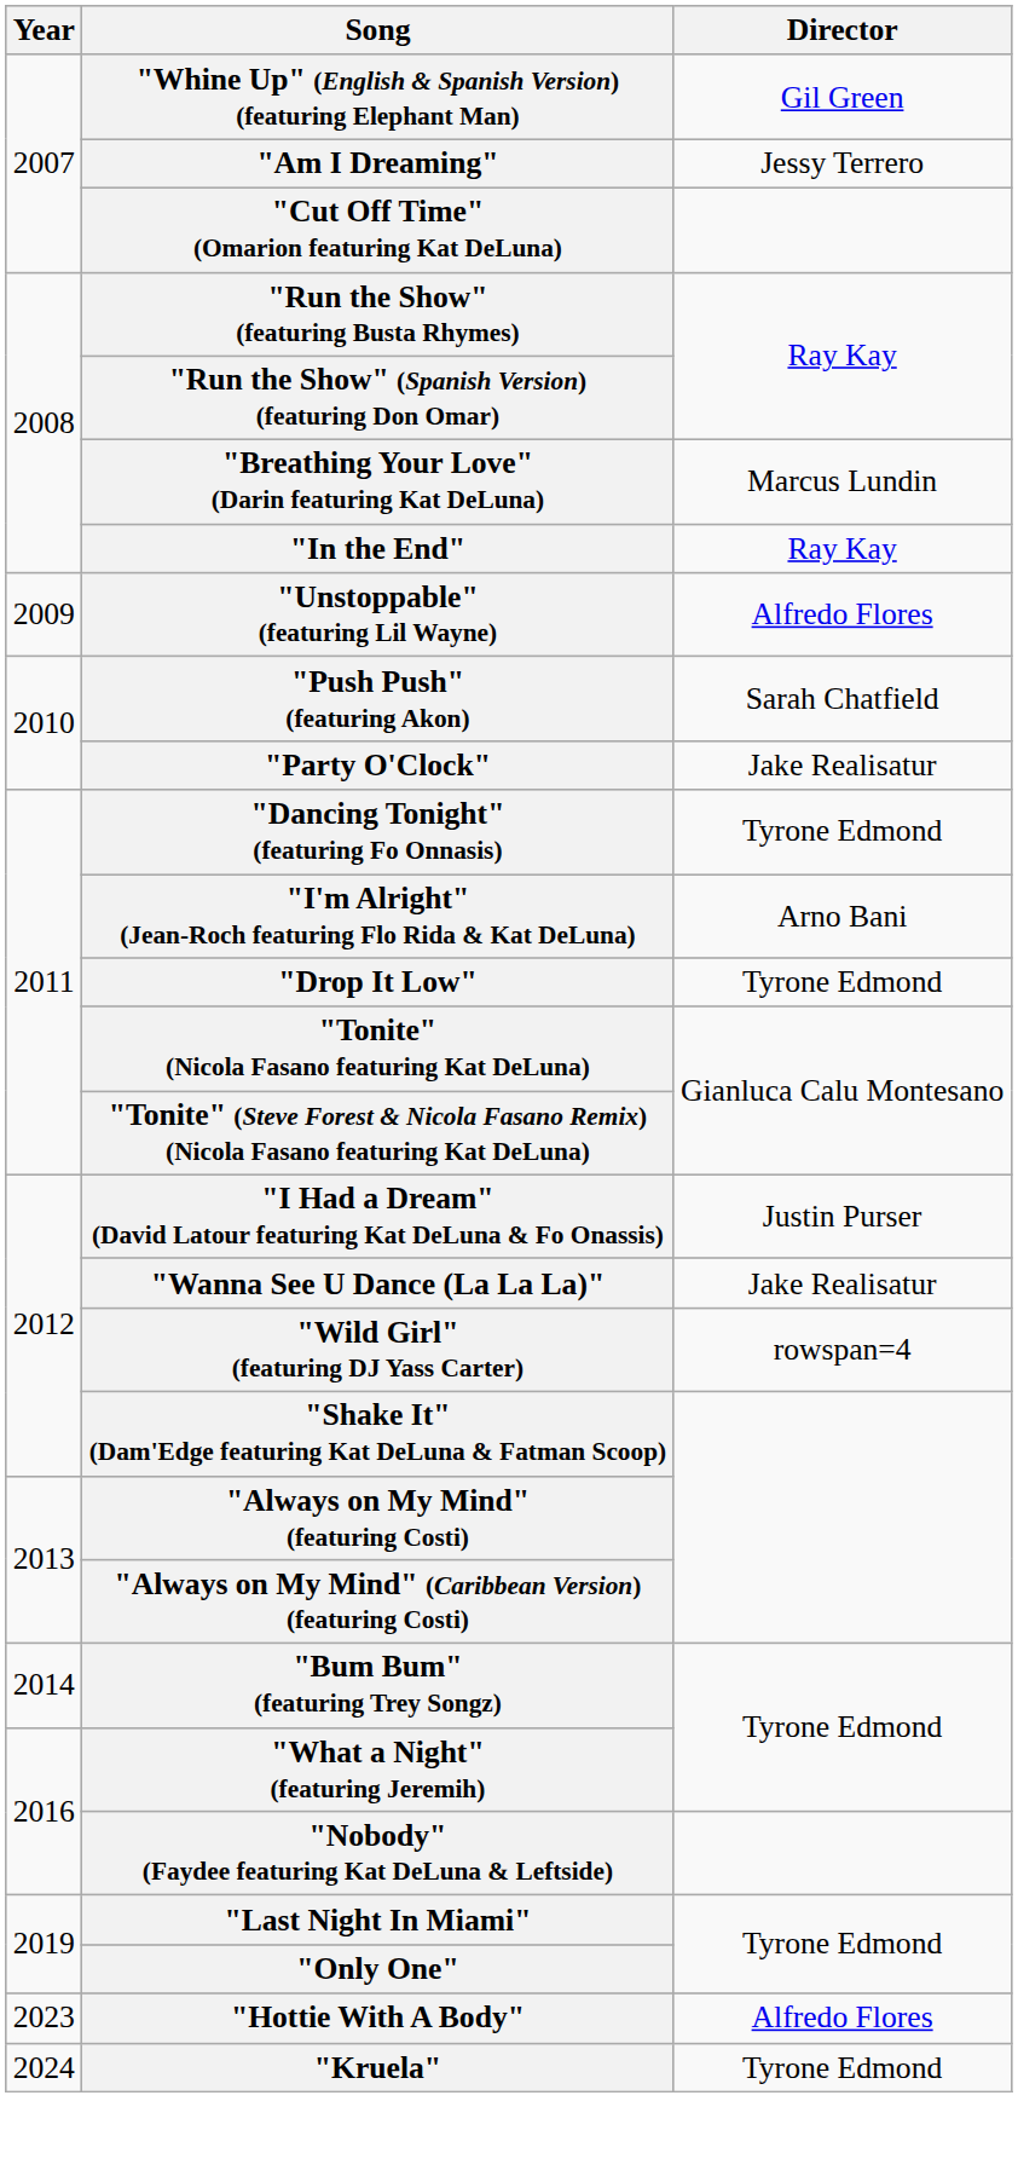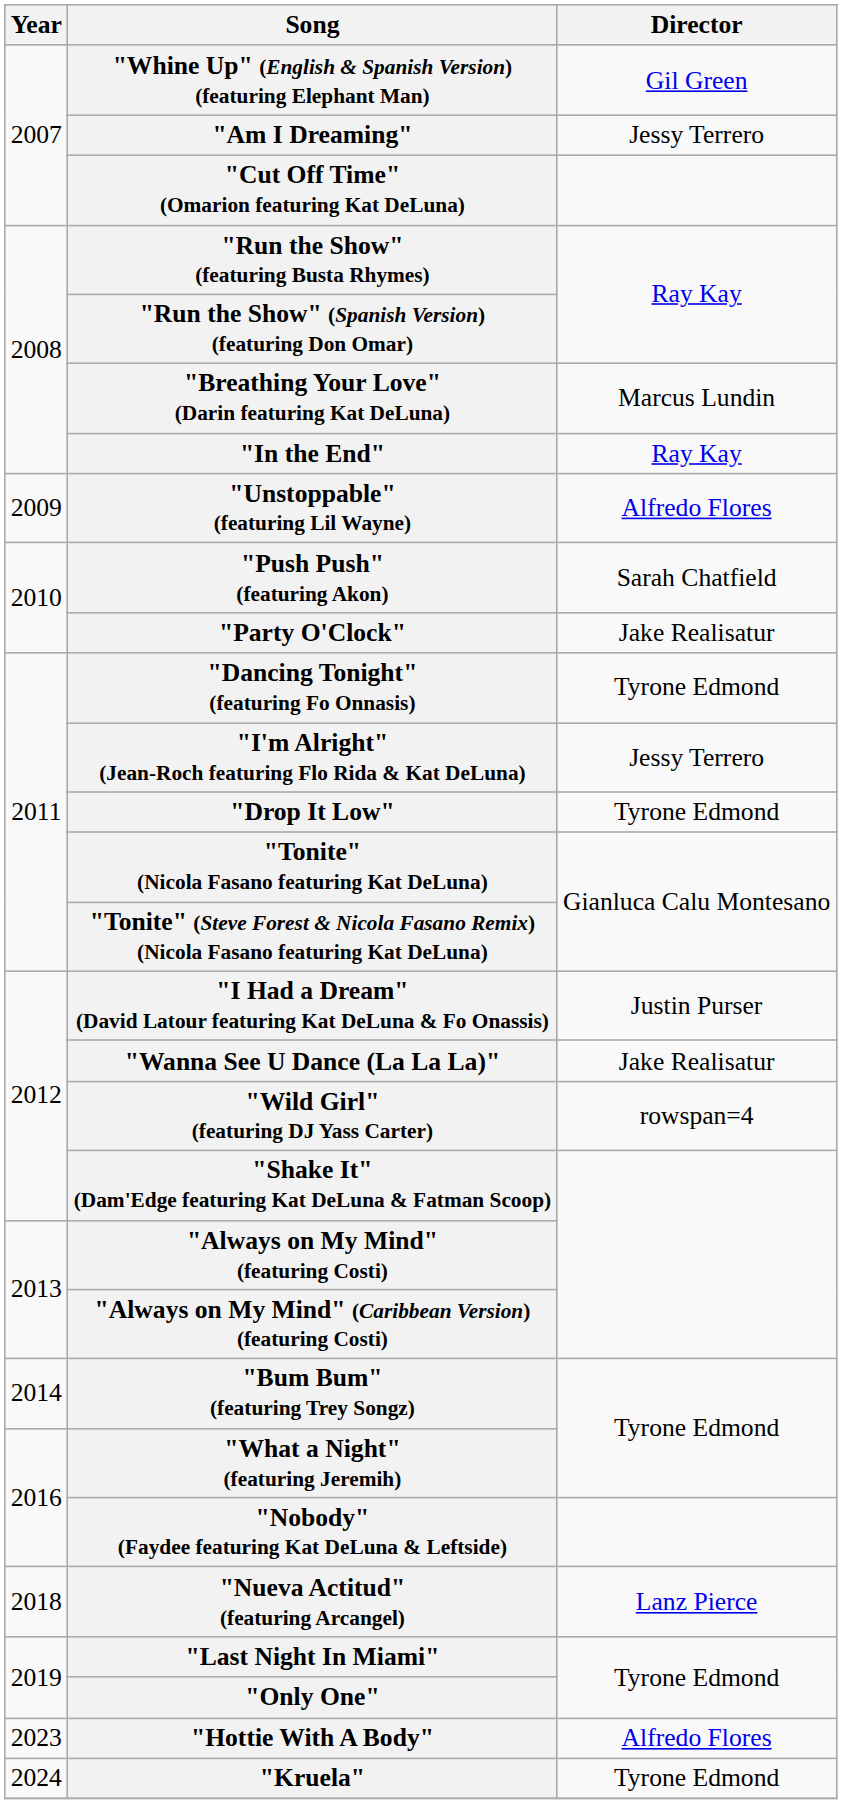"I'm Alright" (Jean-Roch featuring Flo Rida & Kat DeLuna) | Director: Arno Bani -> Jessy Terrero
+ row: 2018 | "Nueva Actitud" (featuring Arcangel) | Lanz Pierce
